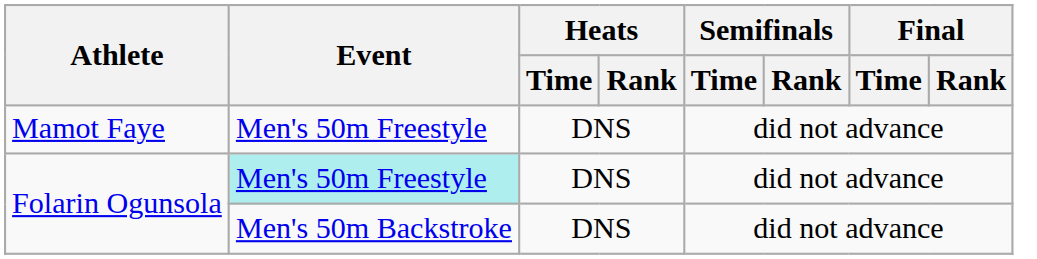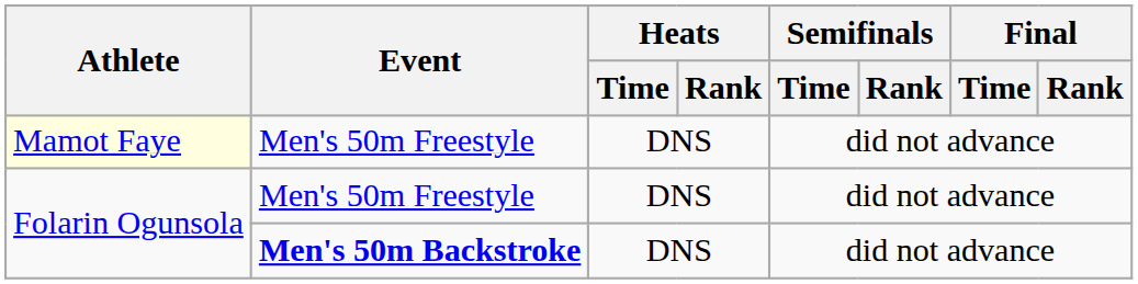Mamot Faye | Athlete: no background -> lightyellow background
Folarin Ogunsola / Men's 50m Freestyle | Event: paleturquoise background -> no background
Folarin Ogunsola / Men's 50m Backstroke | Event: normal -> bold
